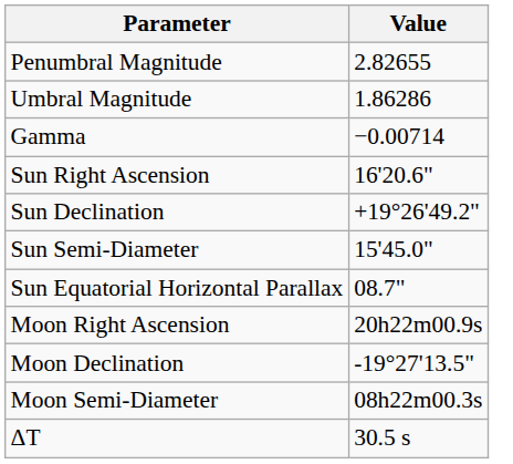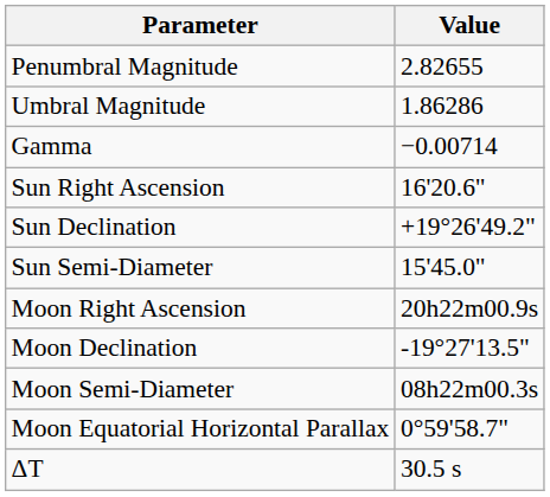- row: Sun Equatorial Horizontal Parallax | 08.7"
+ row: Moon Equatorial Horizontal Parallax | 0°59'58.7"
